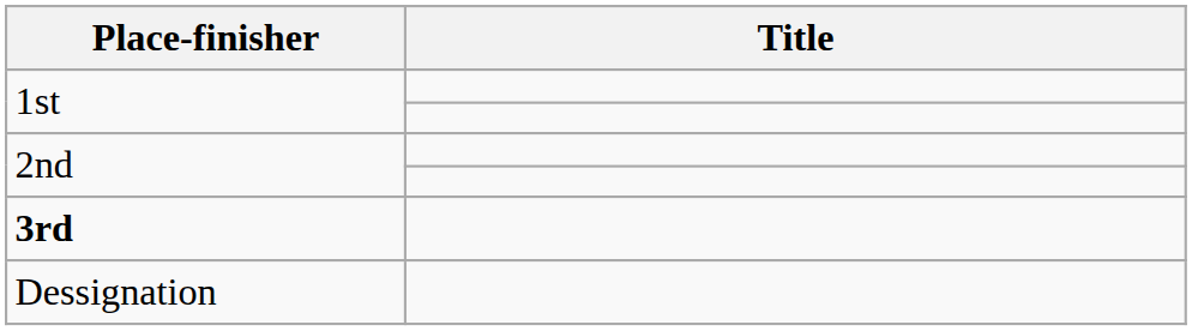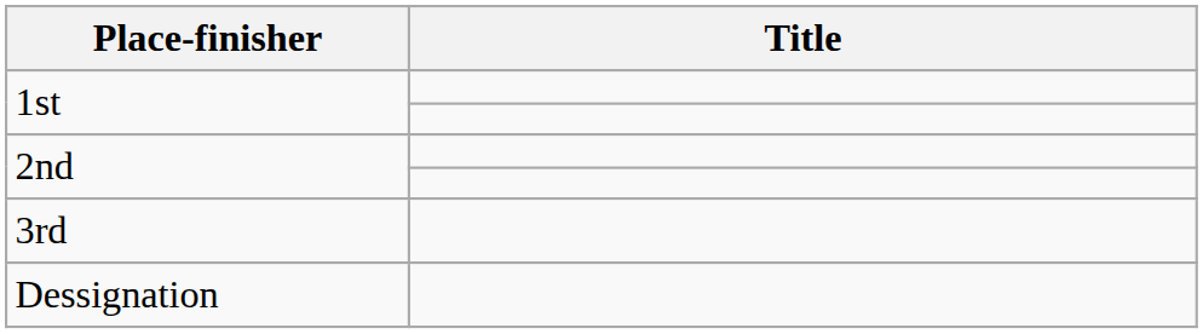row 6 | Place-finisher: bold -> normal
